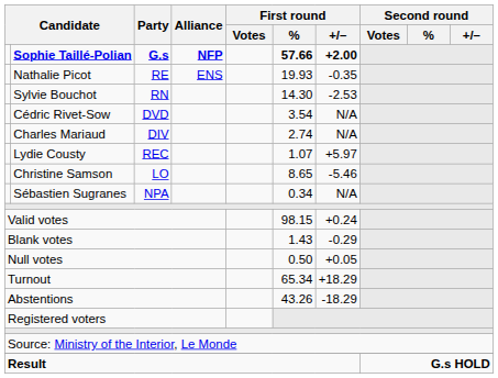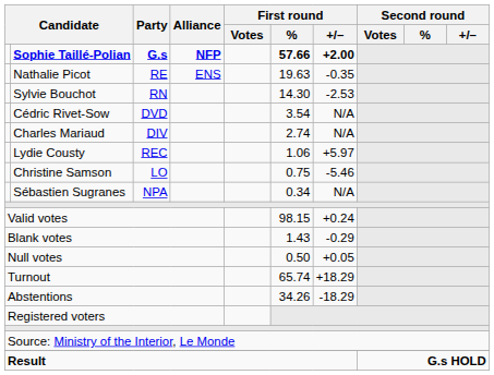Nathalie Picot | First round / %: 19.93 -> 19.63
Lydie Cousty | First round / %: 1.07 -> 1.06
Christine Samson | First round / %: 8.65 -> 0.75
Turnout | First round / %: 65.34 -> 65.74
Abstentions | First round / %: 43.26 -> 34.26
